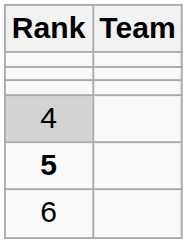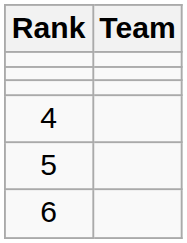row 5 | Rank: lightgrey background -> no background
row 6 | Rank: bold -> normal
